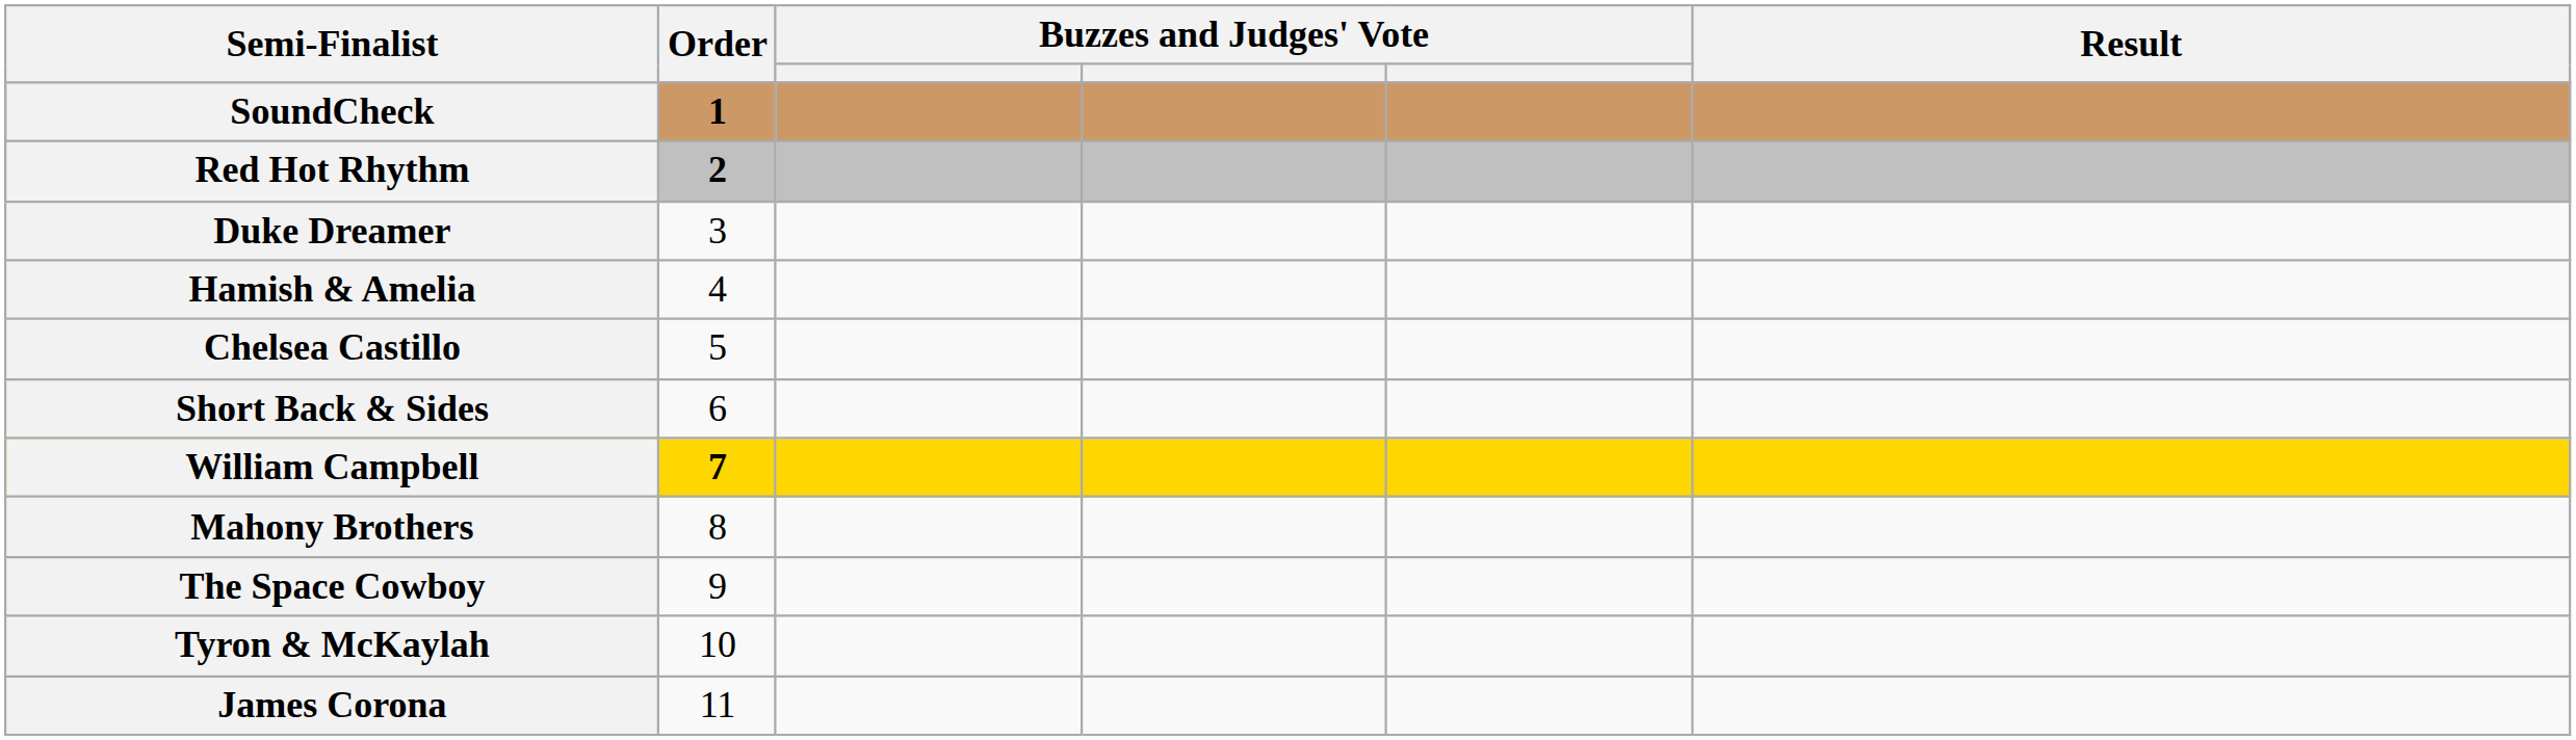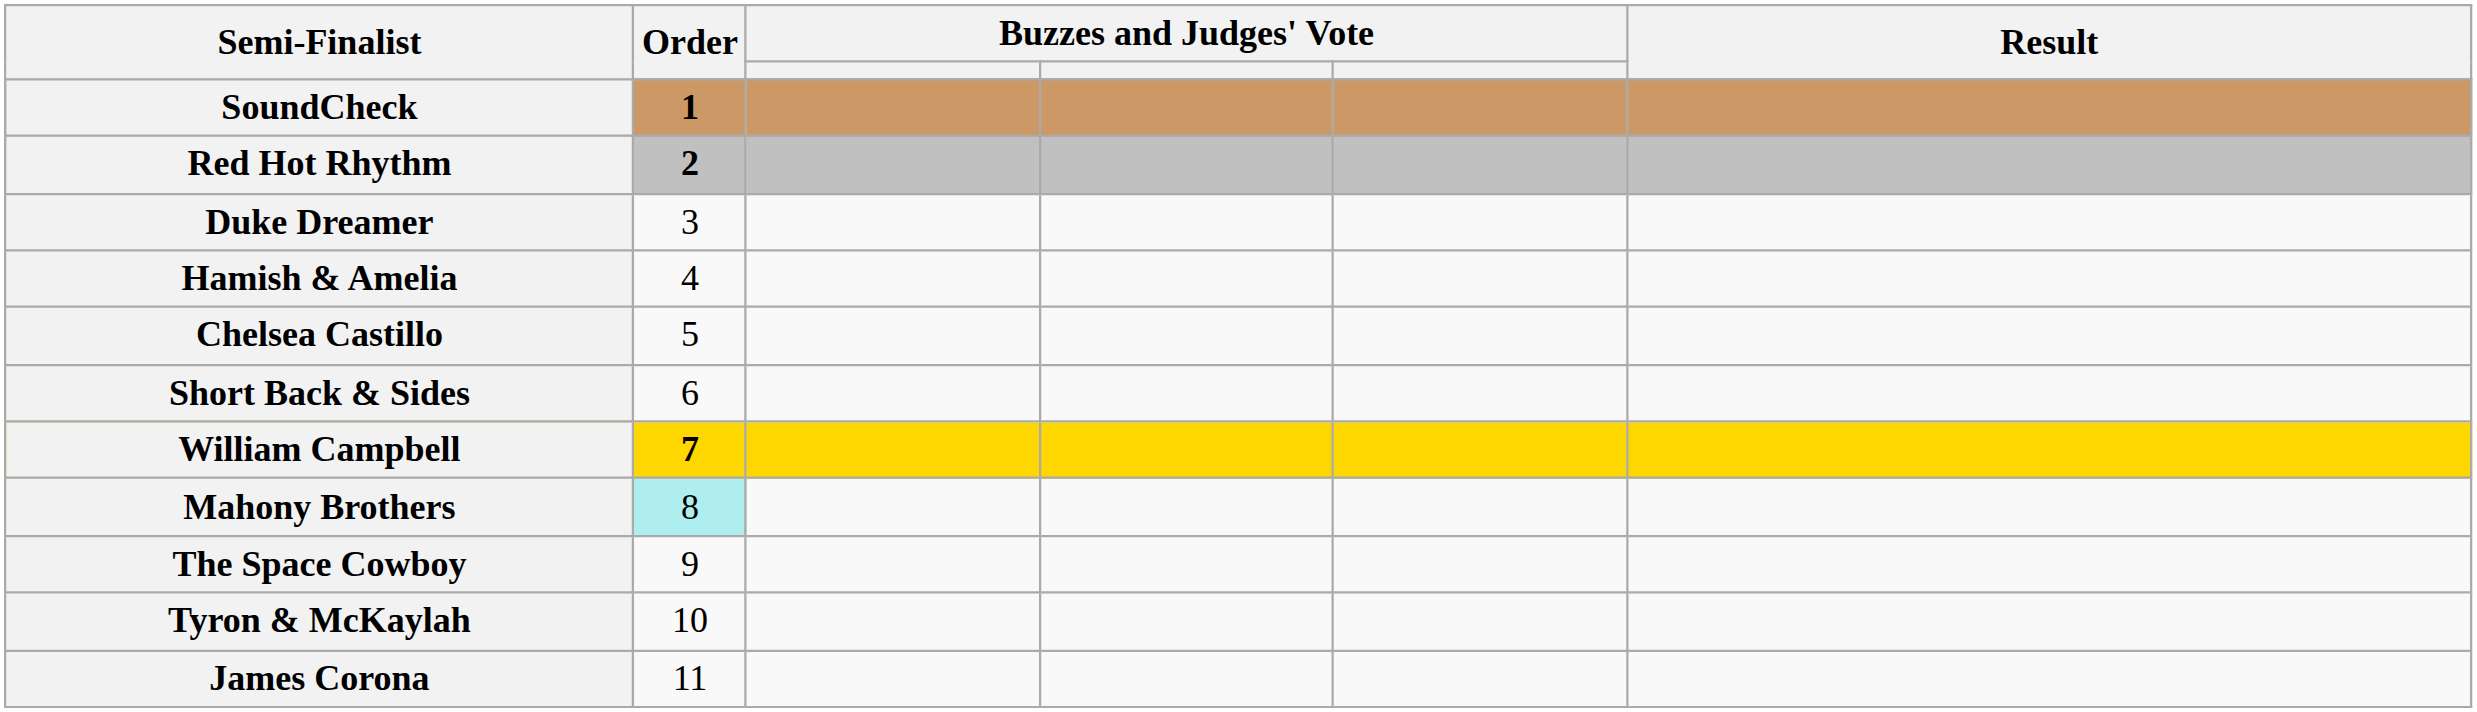Mahony Brothers | Order: no background -> paleturquoise background
